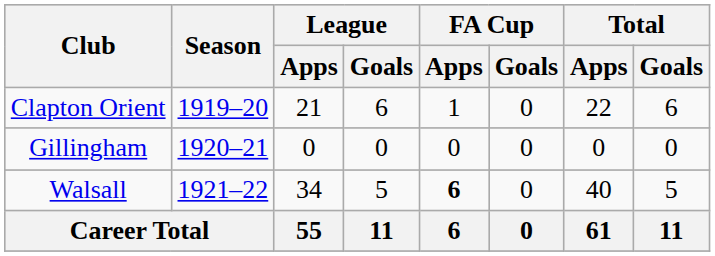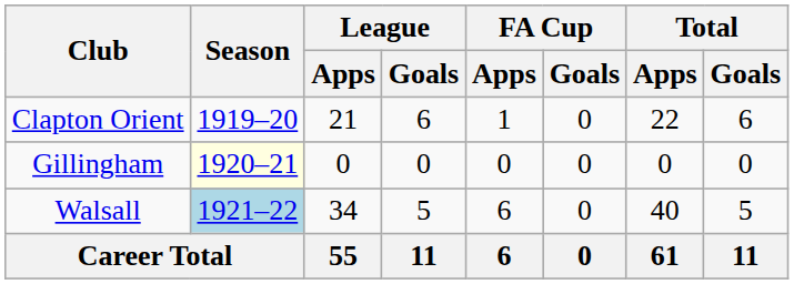Gillingham | Season: no background -> lightyellow background
Walsall | Season: no background -> lightblue background
Walsall | FA Cup / Apps: bold -> normal
